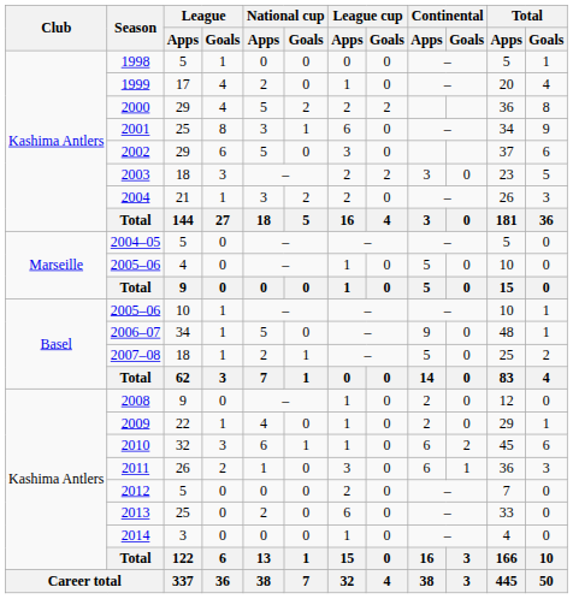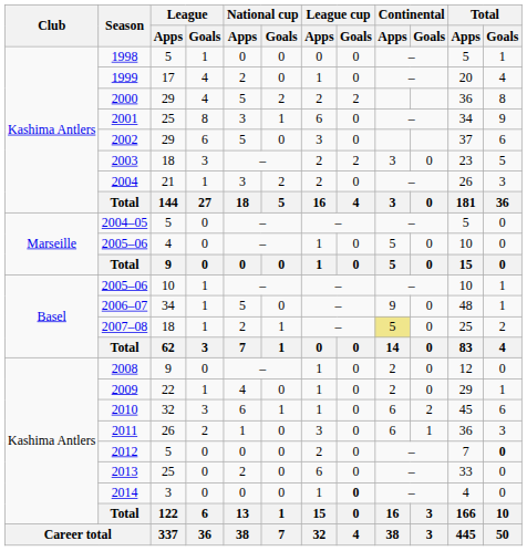2007–08 | Continental / Apps: no background -> khaki background
2012 | Total / Goals: normal -> bold
2014 | League cup / Goals: normal -> bold
